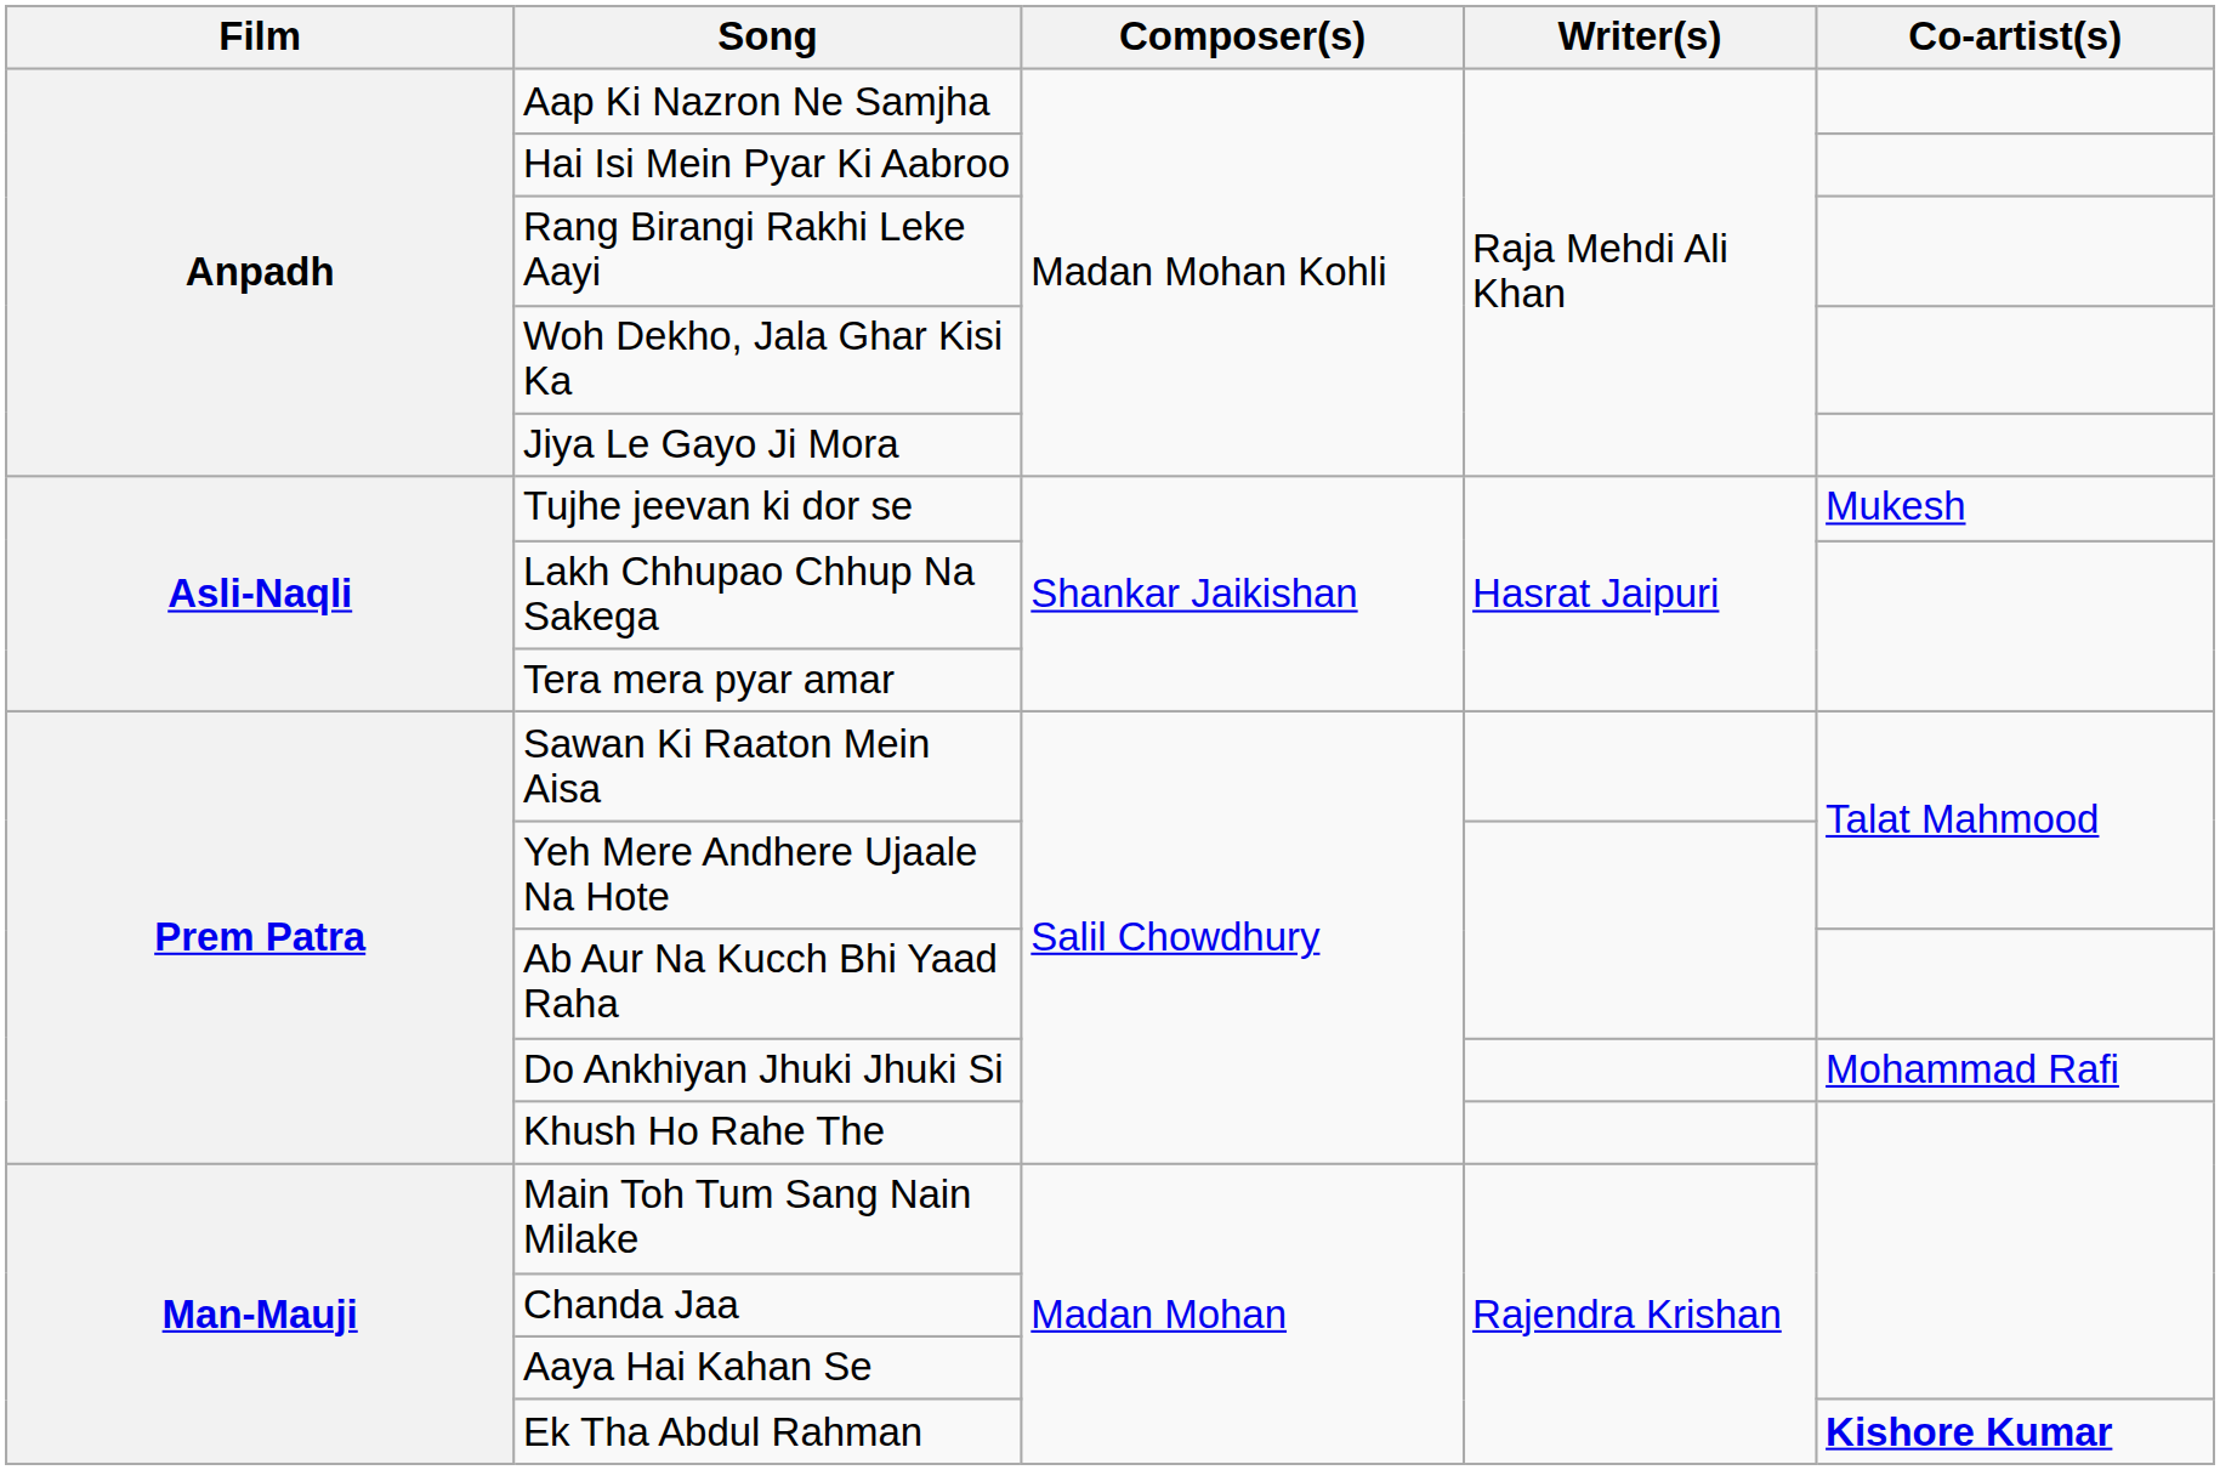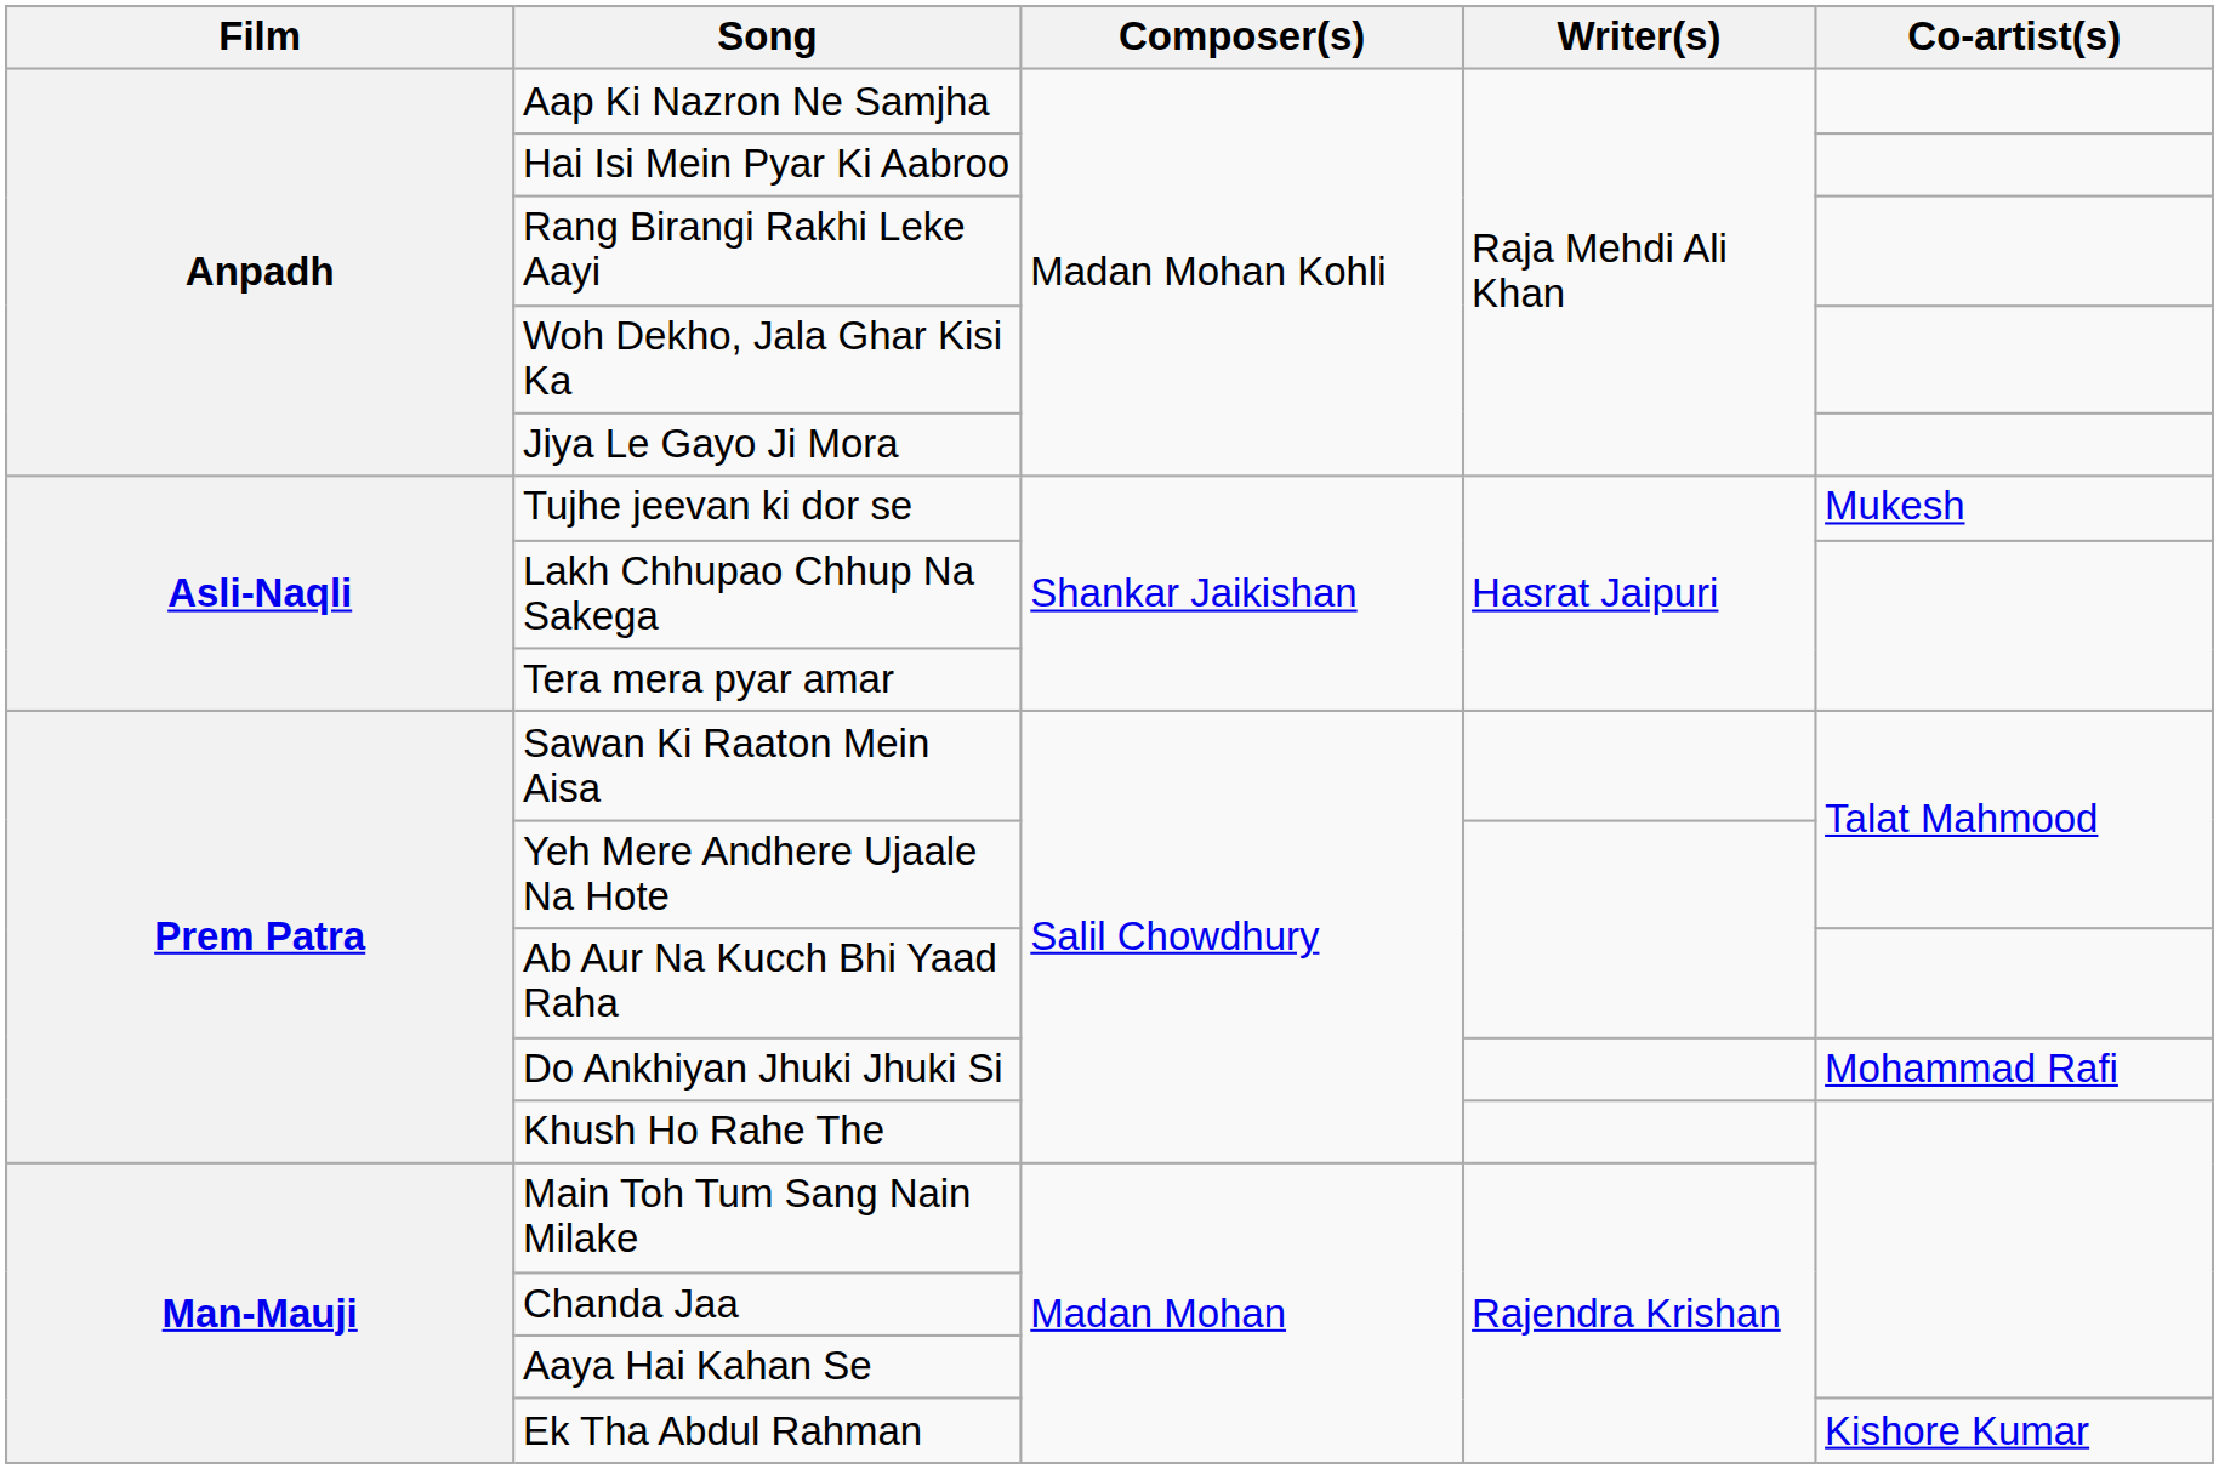Ek Tha Abdul Rahman | Co-artist(s): bold -> normal
